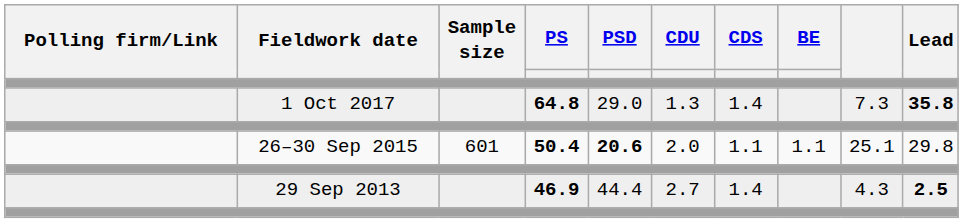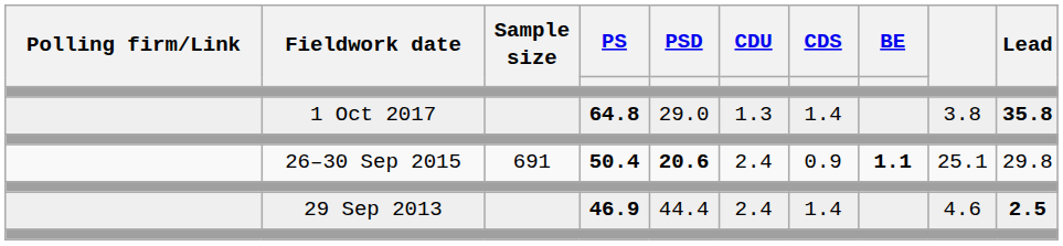1 Oct 2017 | column 9: 7.3 -> 3.8
26–30 Sep 2015 | Sample size: 601 -> 691
26–30 Sep 2015 | CDU: 2.0 -> 2.4
26–30 Sep 2015 | CDS: 1.1 -> 0.9
26–30 Sep 2015 | BE: normal -> bold
29 Sep 2013 | CDU: 2.7 -> 2.4
29 Sep 2013 | column 9: 4.3 -> 4.6
